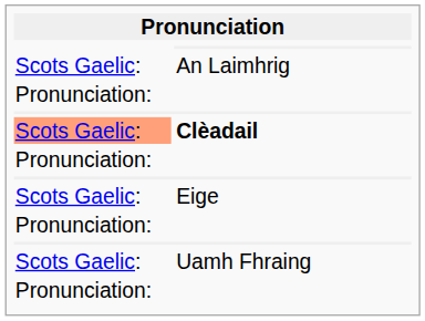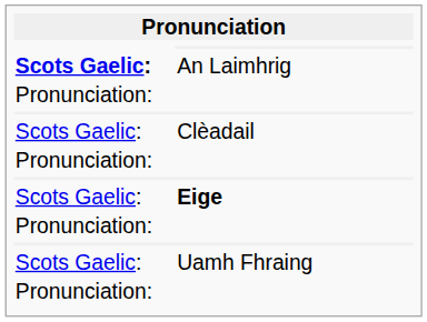An Laimhrig | column 1: normal -> bold
Clèadail | column 1: lightsalmon background -> no background
Clèadail | column 2: bold -> normal
Eige | column 2: normal -> bold
